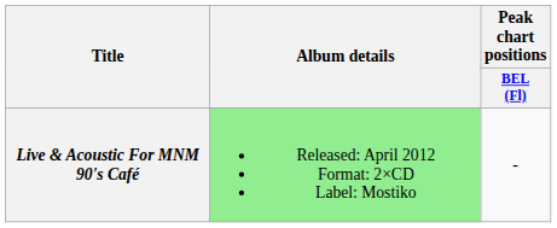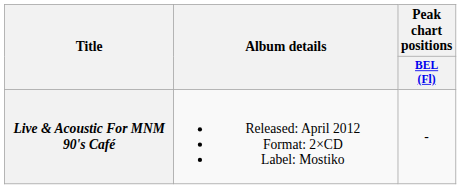Live & Acoustic For MNM 90's Café | Album details: lightgreen background -> no background
